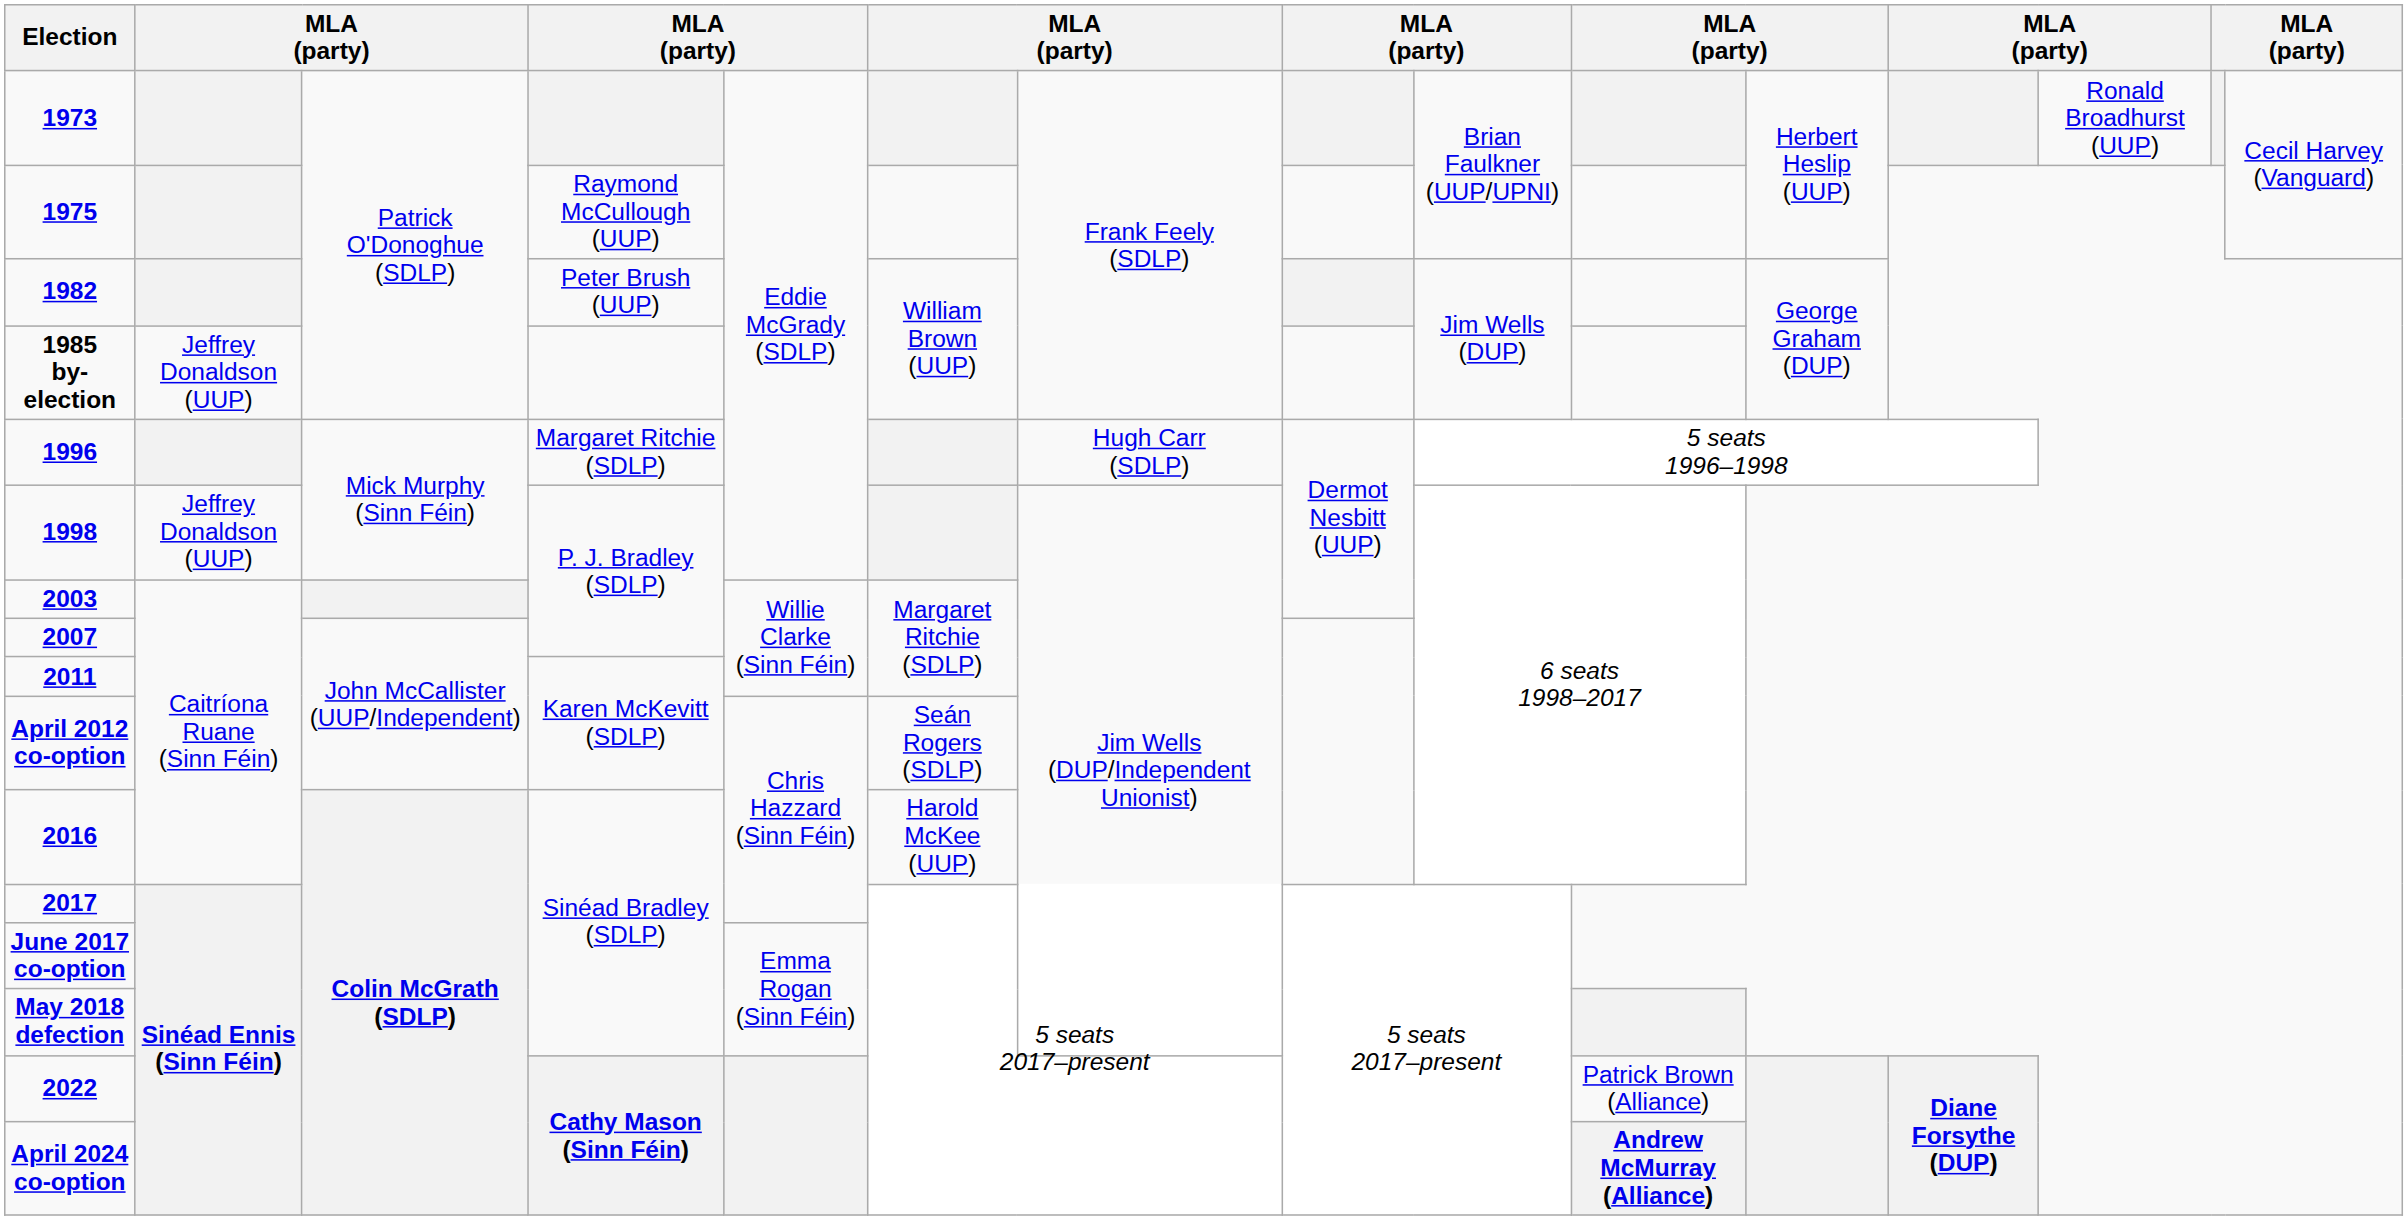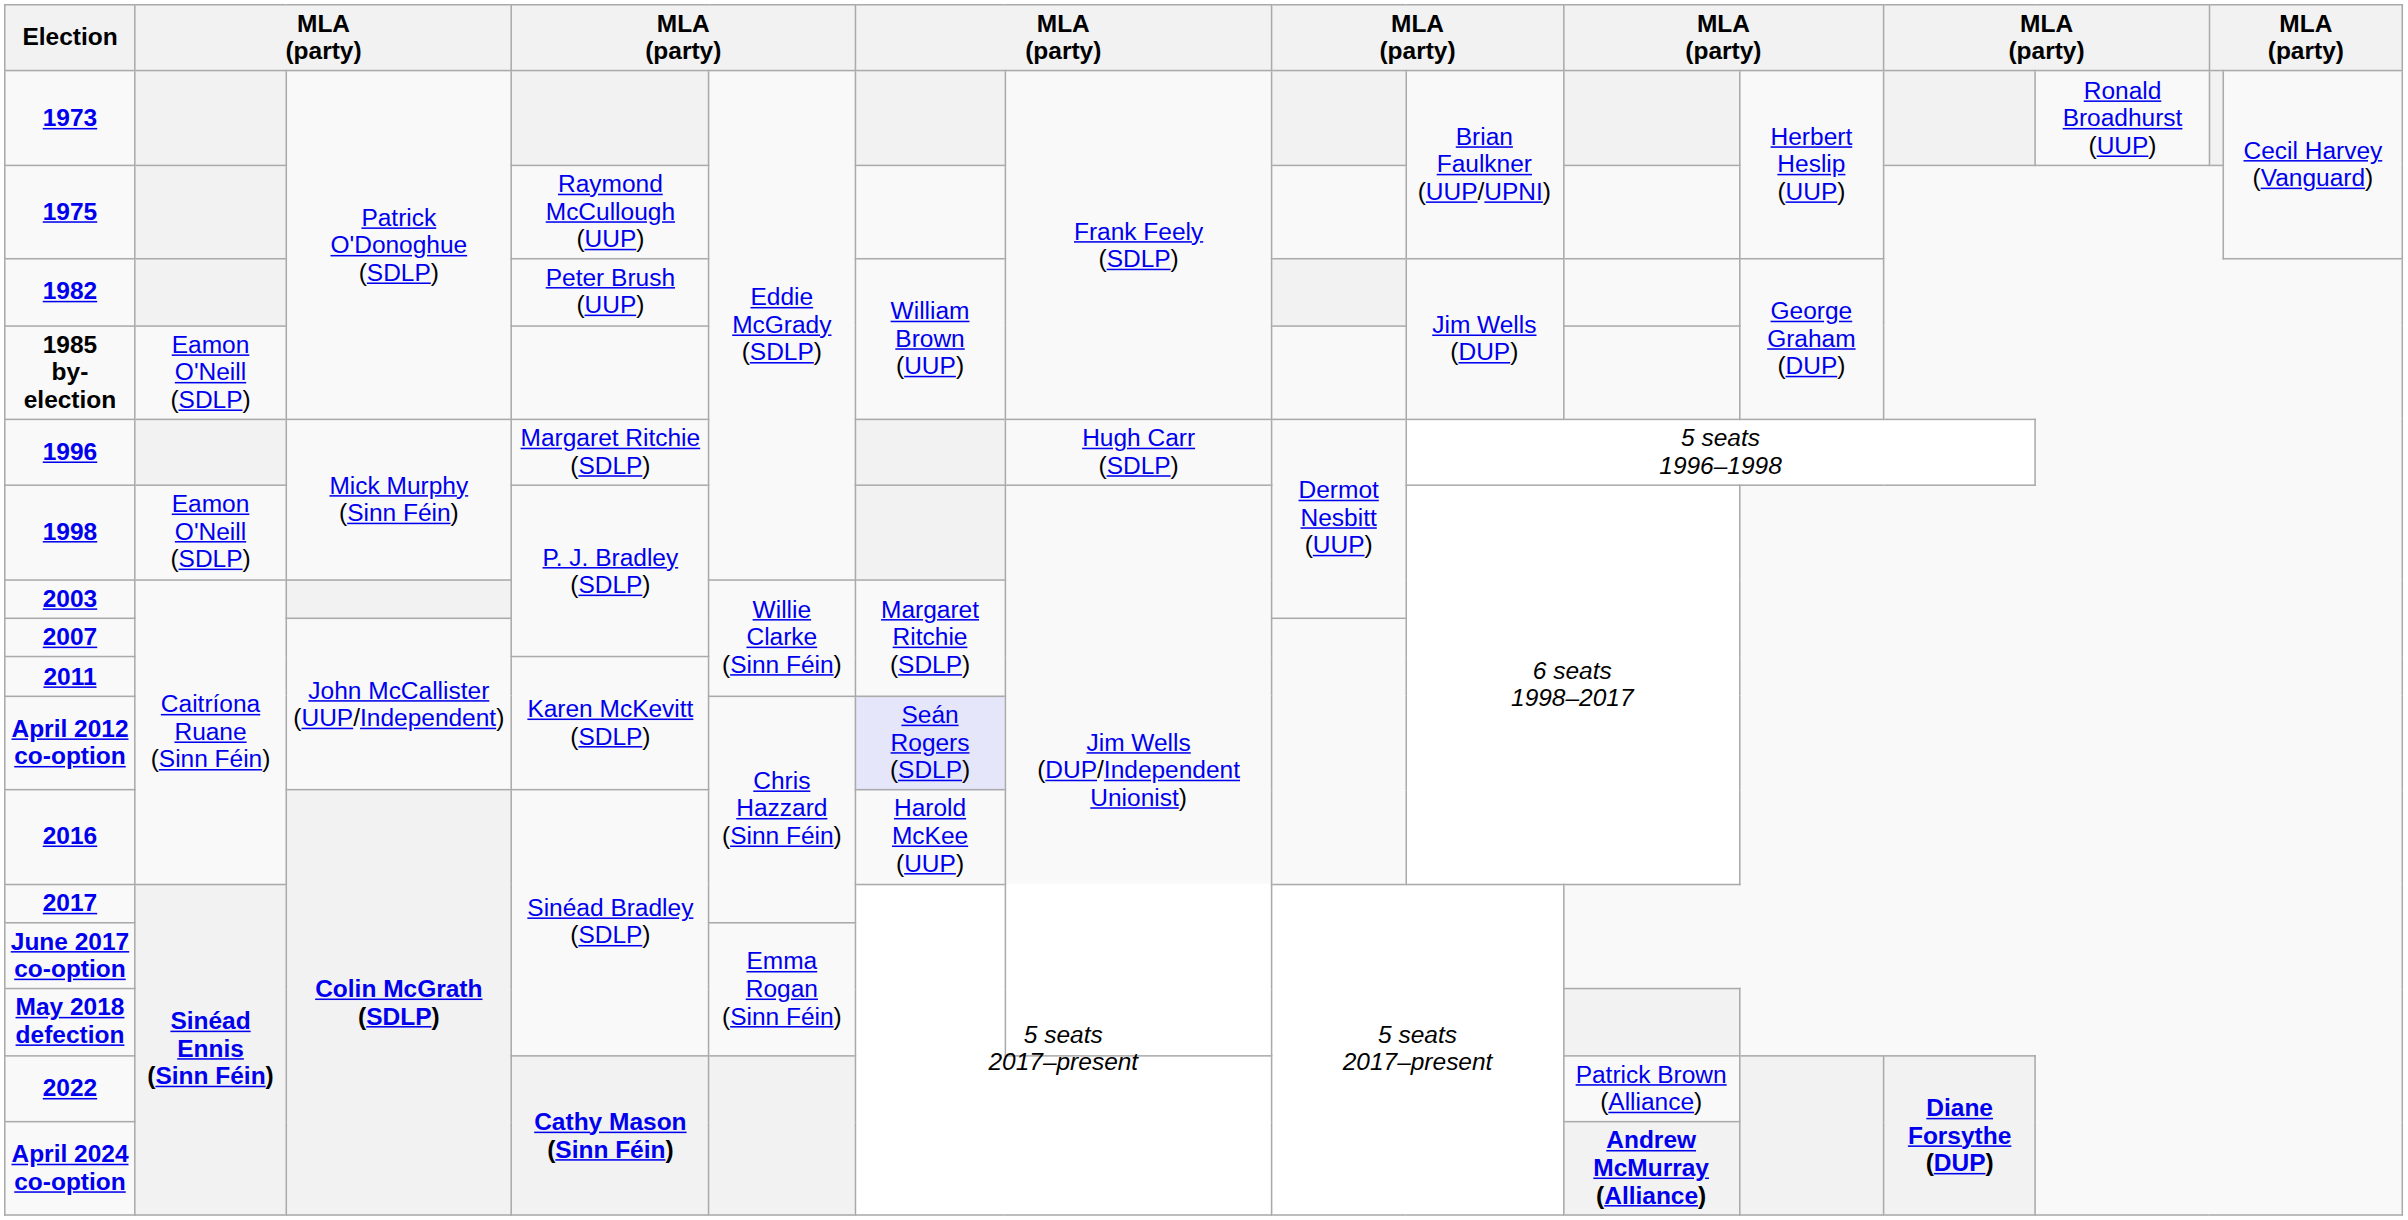1985 by-election | column 2: Jeffrey Donaldson (UUP) -> Eamon O'Neill (SDLP)
1998 | column 2: Jeffrey Donaldson (UUP) -> Eamon O'Neill (SDLP)
April 2012 co-option | column 6: no background -> lavender background
